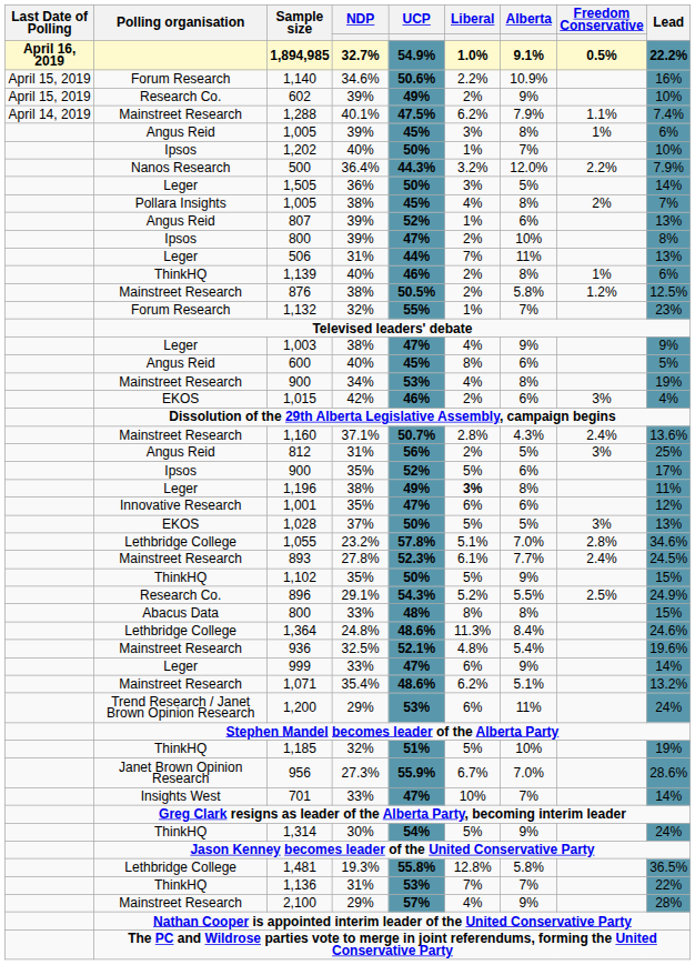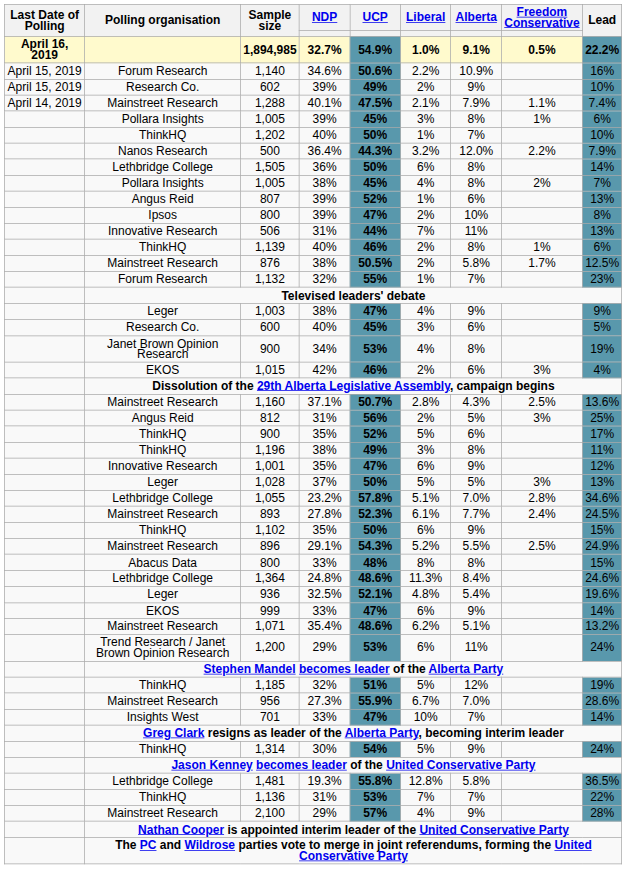1,288 | Liberal: 6.2% -> 2.1%
1,005 / 39% | Polling organisation: Angus Reid -> Pollara Insights
1,202 | Polling organisation: Ipsos -> ThinkHQ
1,505 | Polling organisation: Leger -> Lethbridge College
1,505 | Liberal: 3% -> 6%
1,505 | Alberta: 5% -> 8%
506 | Polling organisation: Leger -> Innovative Research
876 | Freedom Conservative: 1.2% -> 1.7%
600 | Polling organisation: Angus Reid -> Research Co.
600 | Liberal: 8% -> 3%
900 / 34% | Polling organisation: Mainstreet Research -> Janet Brown Opinion Research
1,160 | Freedom Conservative: 2.4% -> 2.5%
900 / 35% | Polling organisation: Ipsos -> ThinkHQ
1,196 | Polling organisation: Leger -> ThinkHQ
1,196 | Liberal: bold -> normal
1,001 | Alberta: 6% -> 9%
1,028 | Polling organisation: EKOS -> Leger
1,102 | Liberal: 5% -> 6%
896 | Polling organisation: Research Co. -> Mainstreet Research
936 | Polling organisation: Mainstreet Research -> Leger
999 | Polling organisation: Leger -> EKOS
1,185 | Alberta: 10% -> 12%
956 | Polling organisation: Janet Brown Opinion Research -> Mainstreet Research
